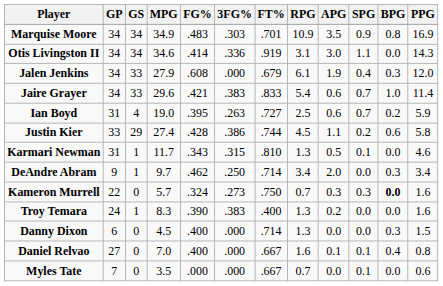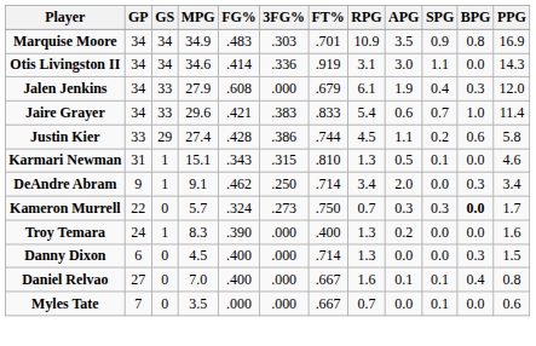- row: Ian Boyd | 31 | 4 | 19.0 | .395 | .263 | .727 | 2.5 | 0.6 | 0.7 | 0.2 | 5.9
Karmari Newman | MPG: 11.7 -> 15.1
DeAndre Abram | MPG: 9.7 -> 9.1
Kameron Murrell | PPG: 1.6 -> 1.7
Troy Temara | 3FG%: .383 -> .000
